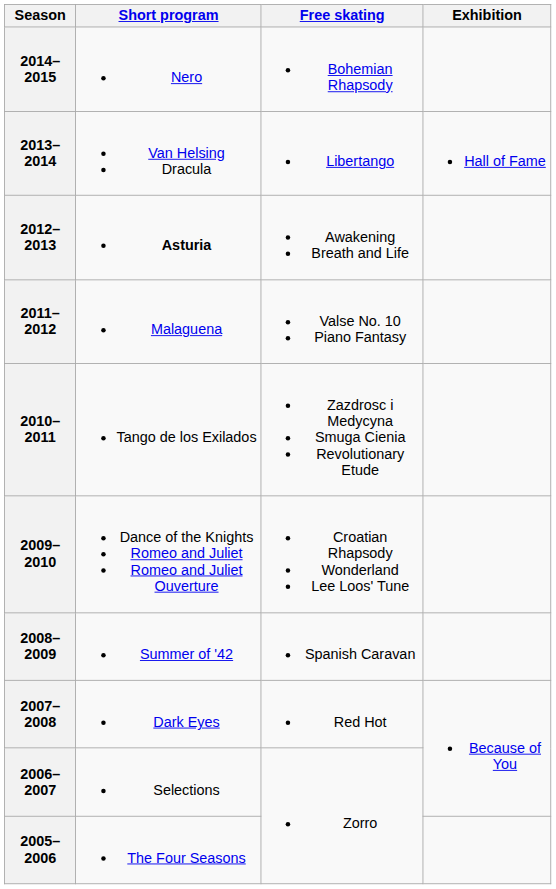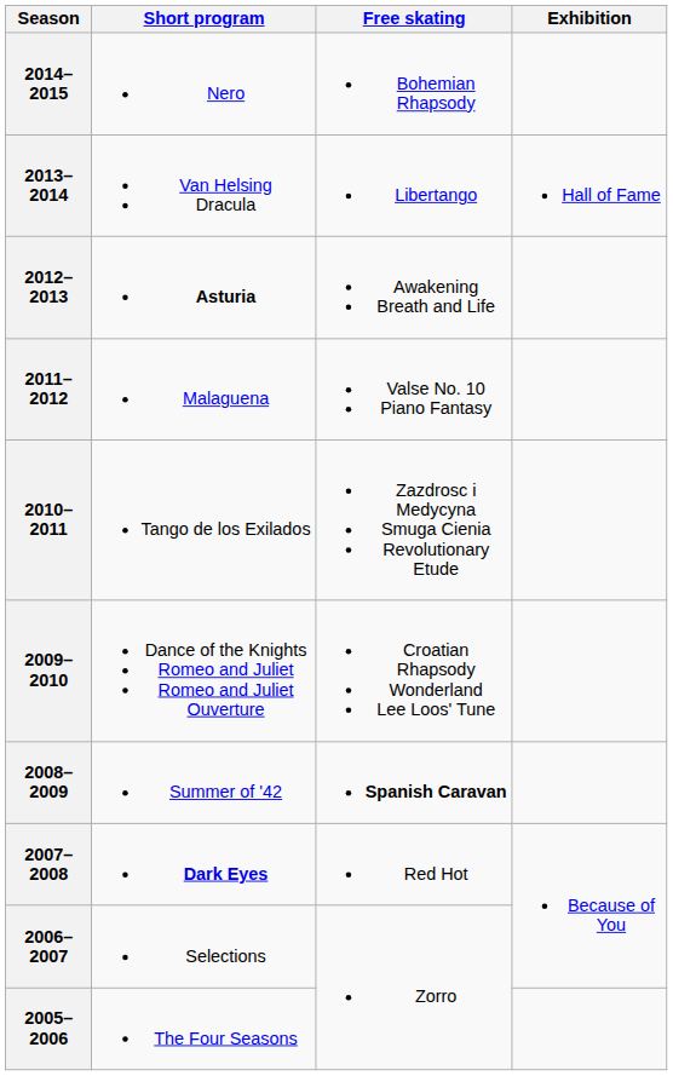2008–2009 | Free skating: normal -> bold
2007–2008 | Short program: normal -> bold
